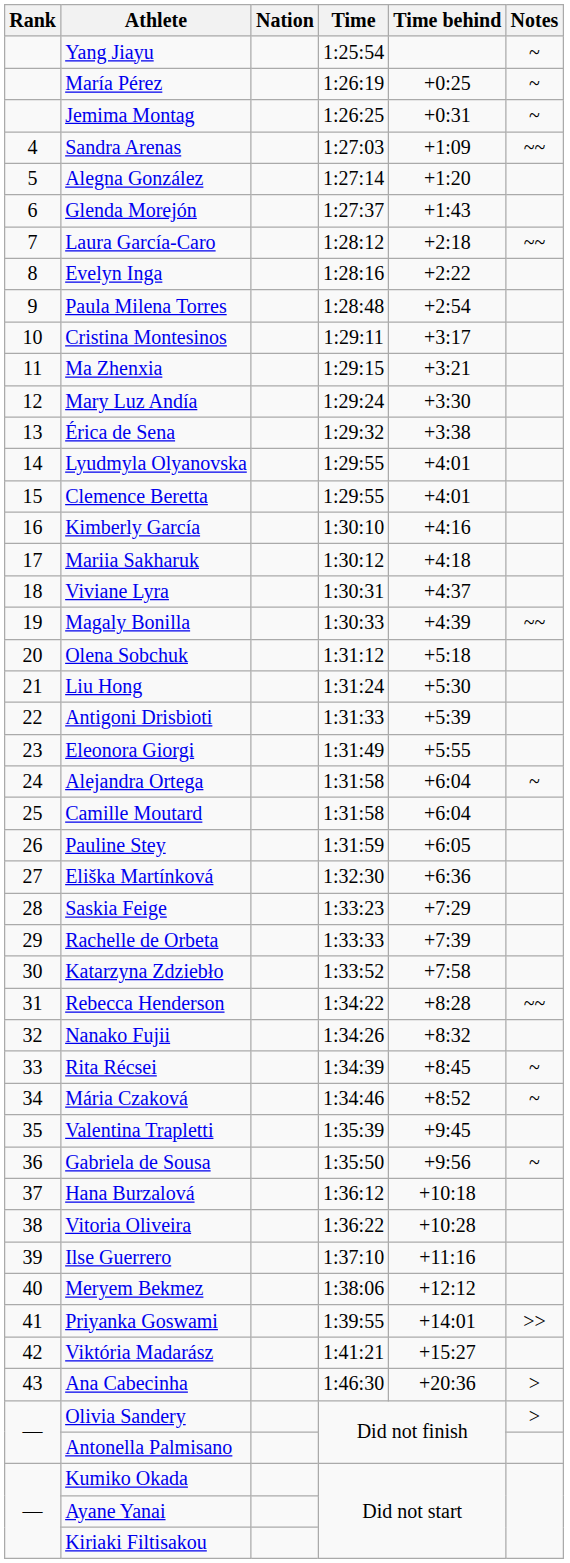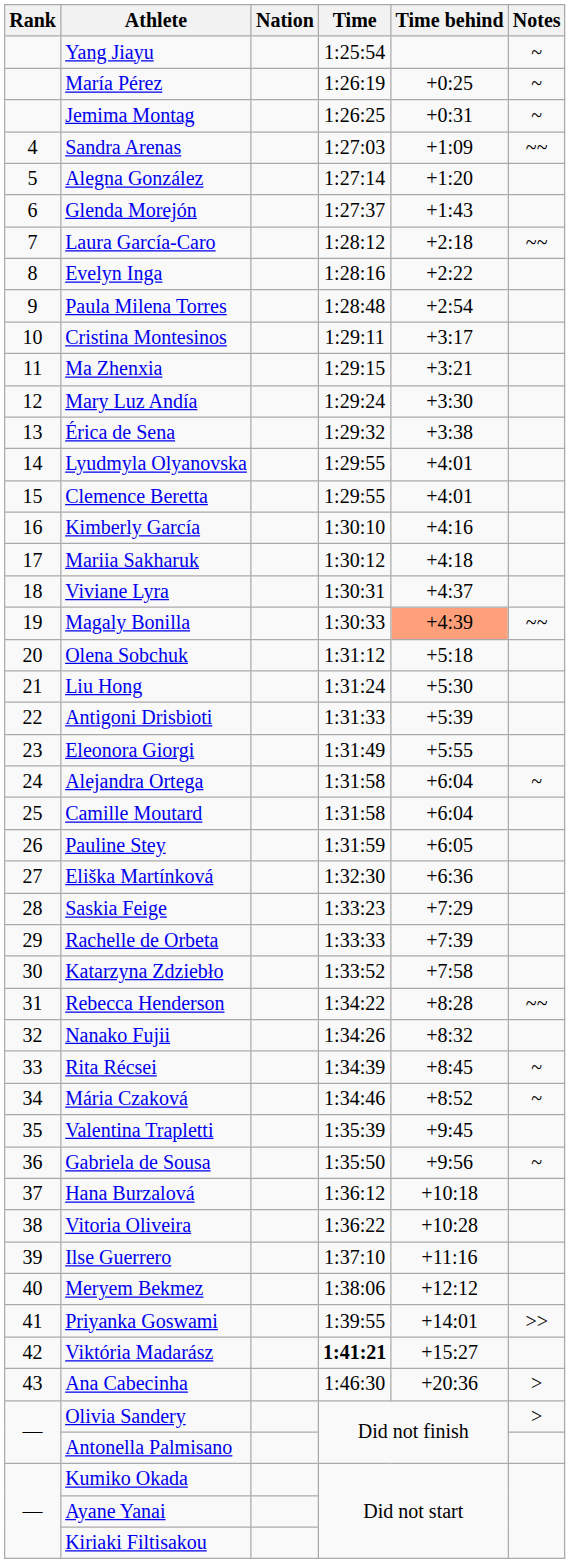Magaly Bonilla | Time behind: no background -> lightsalmon background
Viktória Madarász | Time: normal -> bold
